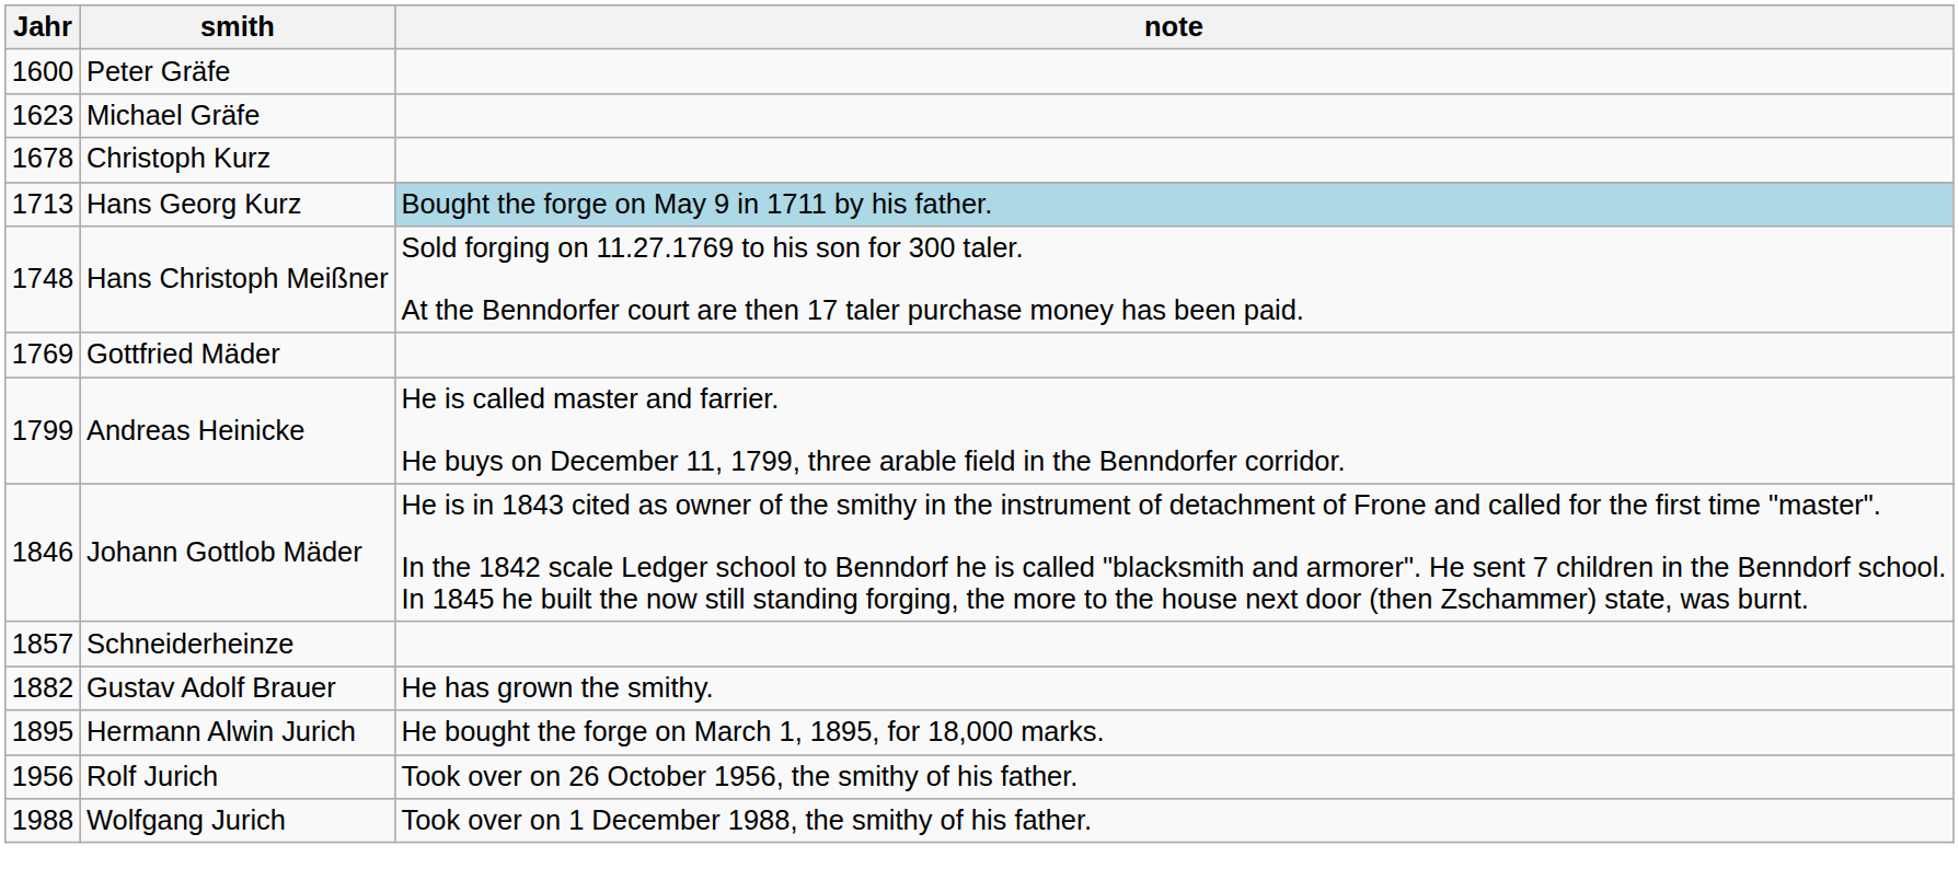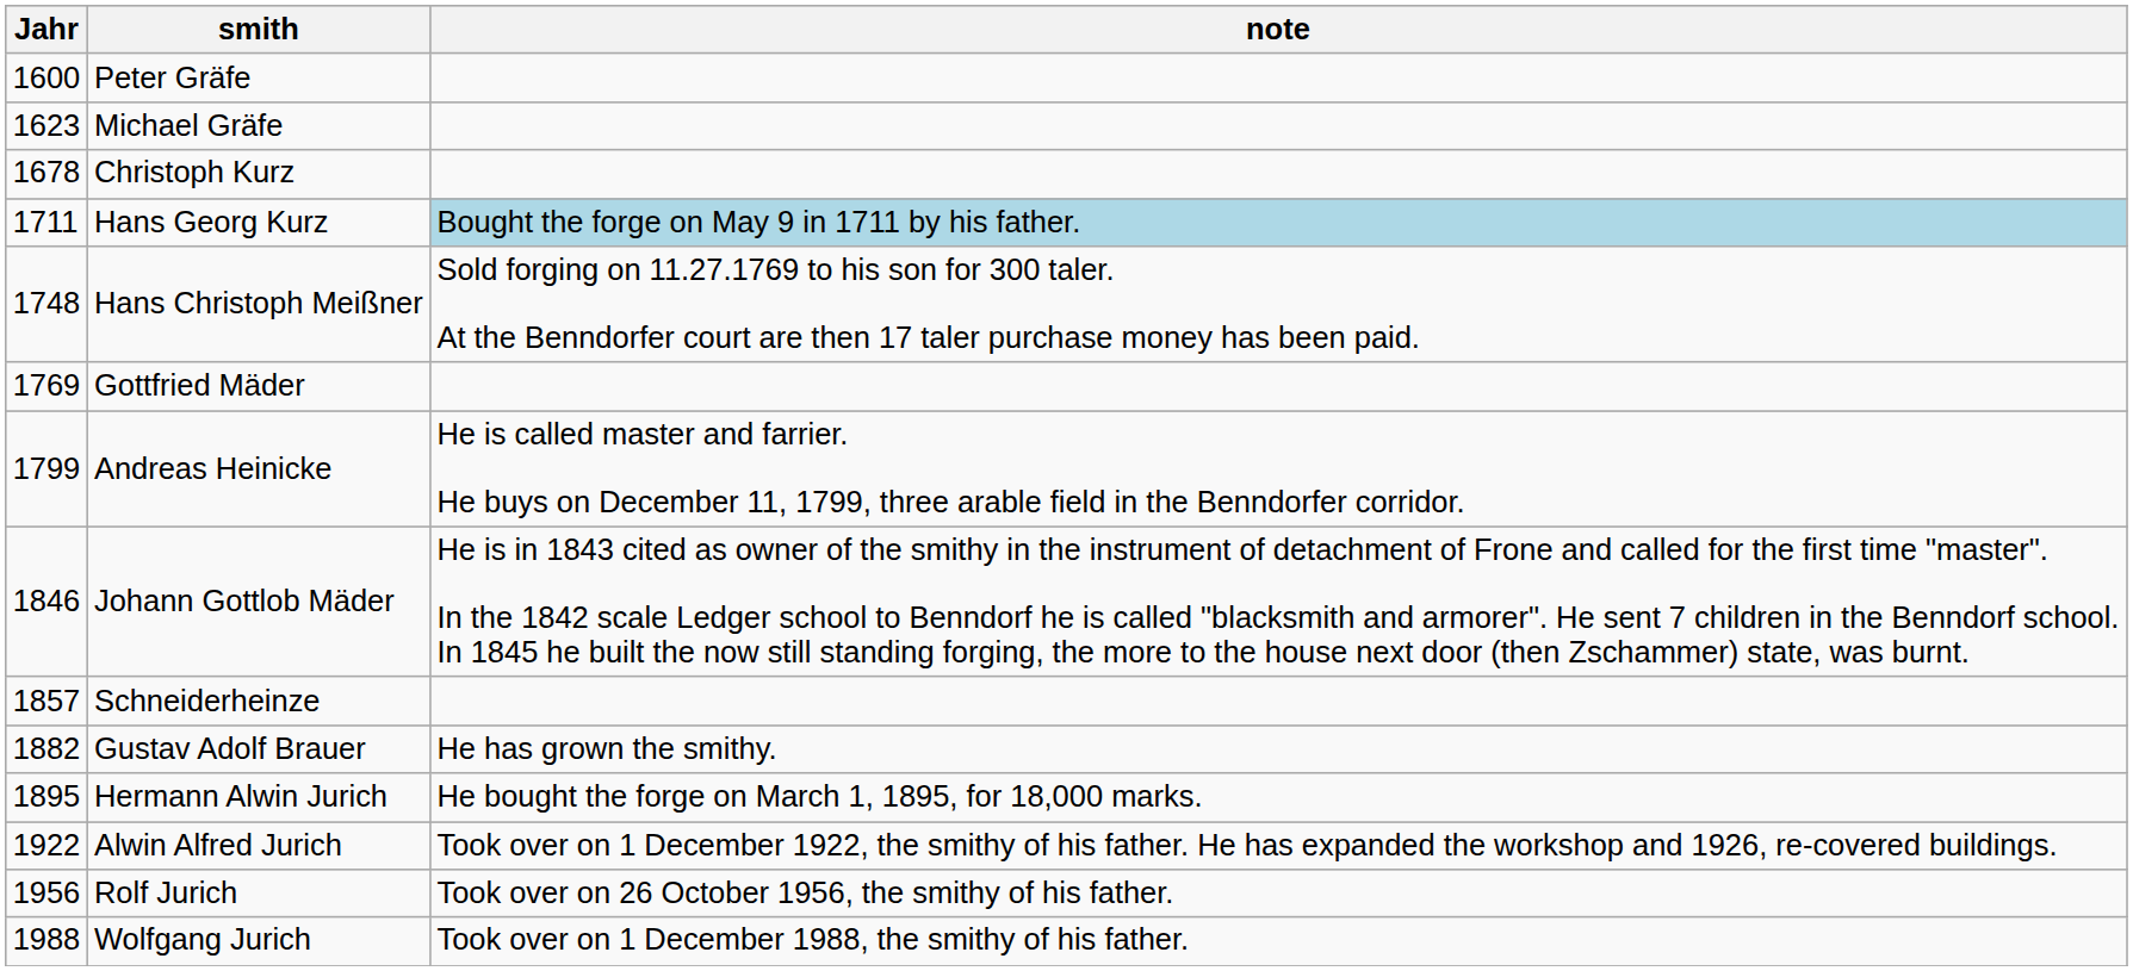Hans Georg Kurz | Jahr: 1713 -> 1711
+ row: 1922 | Alwin Alfred Jurich | Took over on 1 December 1922, the smithy of his father. He has expanded the workshop and 1926, re-covered buildings.
